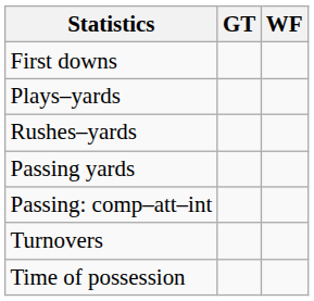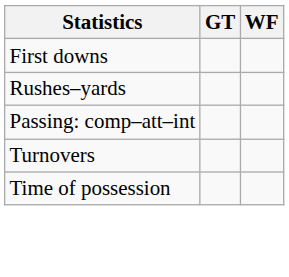- row: Plays–yards
- row: Passing yards
